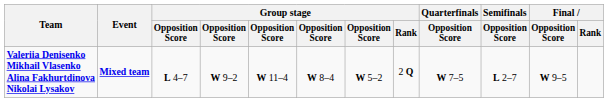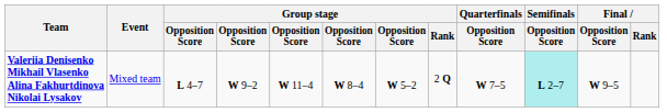row 3 | Event: bold -> normal
row 3 | Semifinals / Opposition Score: no background -> paleturquoise background
